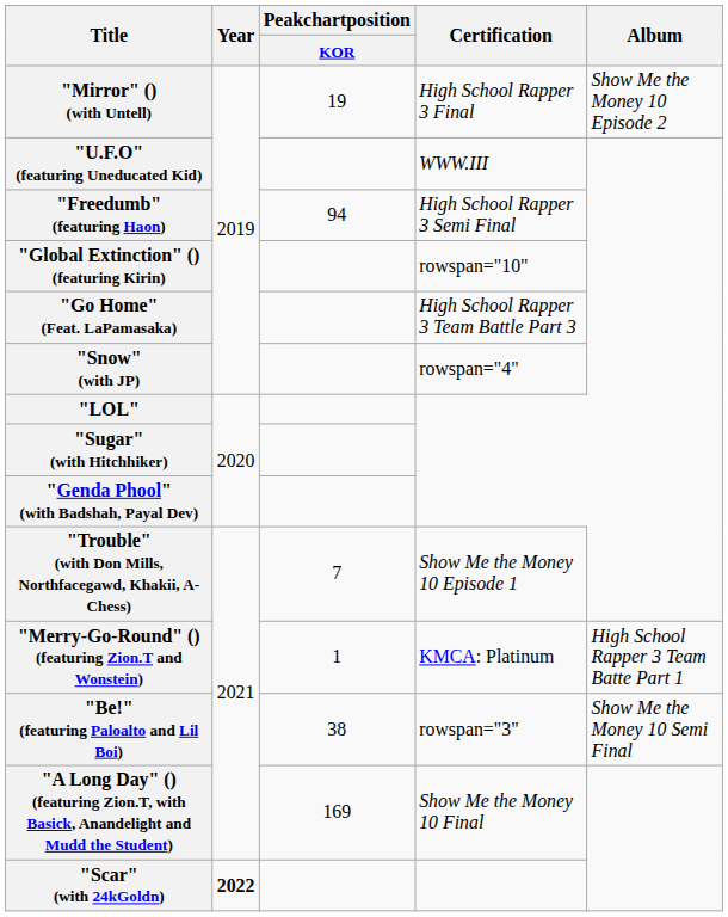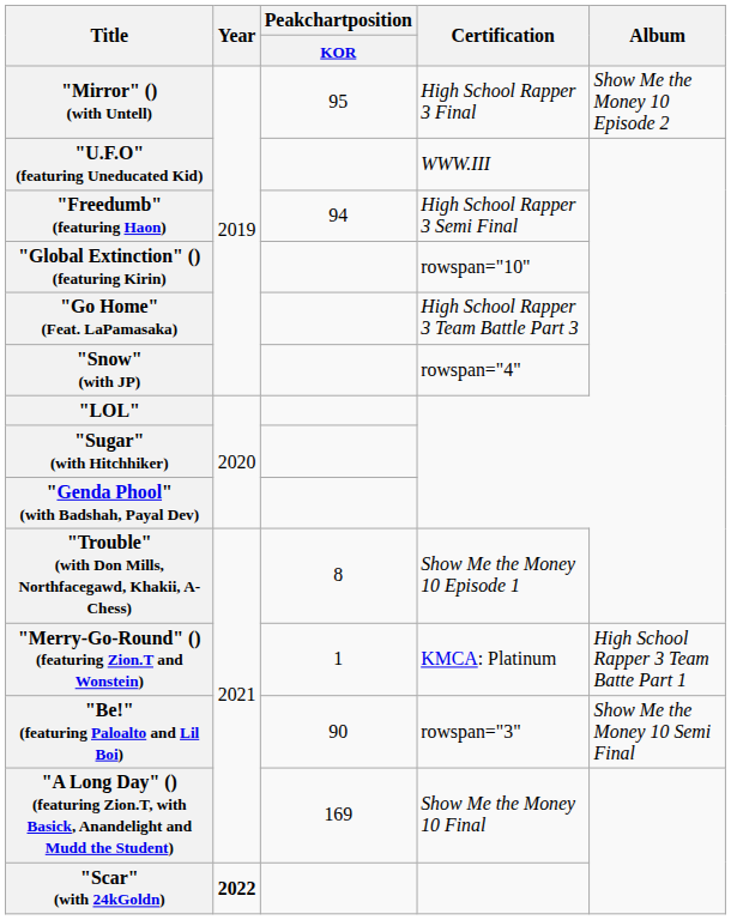"Mirror" () (with Untell) | Peakchartposition / KOR: 19 -> 95
"Trouble" (with Don Mills, Northfacegawd, Khakii, A-Chess) | Peakchartposition / KOR: 7 -> 8
"Be!" (featuring Paloalto and Lil Boi) | Peakchartposition / KOR: 38 -> 90
